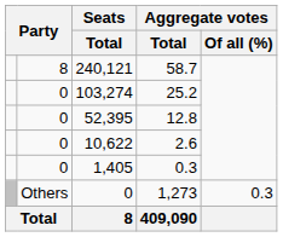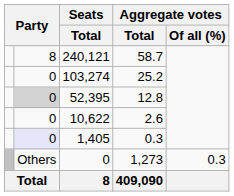52,395 | column 2: no background -> lightgrey background
1,405 | column 2: no background -> lavender background
